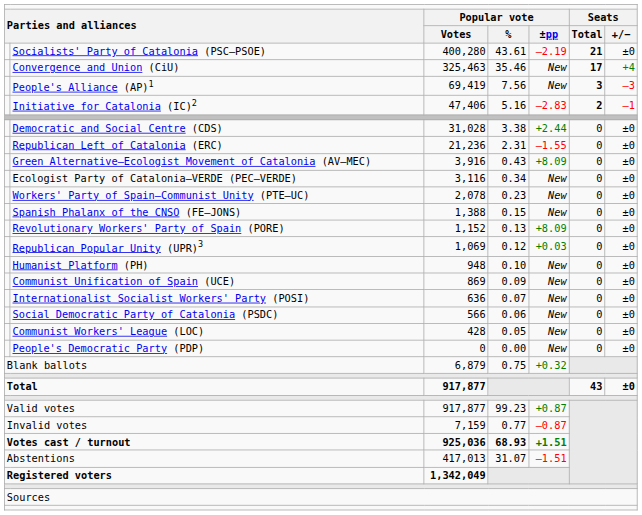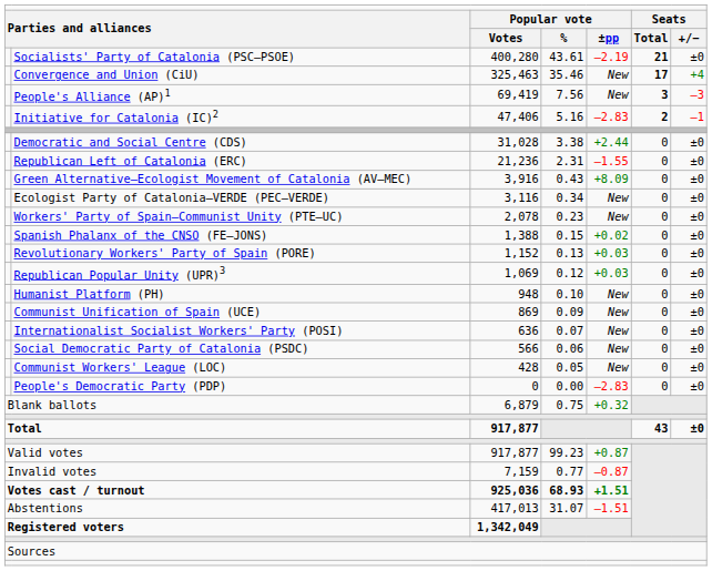Spanish Phalanx of the CNSO (FE–JONS) | column 5: New -> +0.02
Revolutionary Workers' Party of Spain (PORE) | column 5: +8.09 -> +0.03
People's Democratic Party (PDP) | column 5: New -> –2.83
